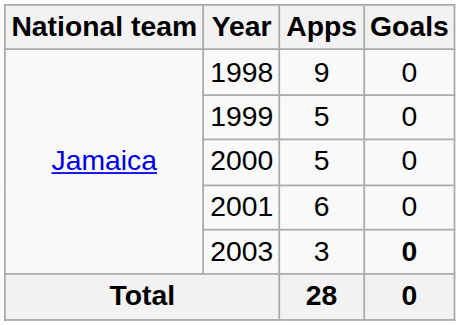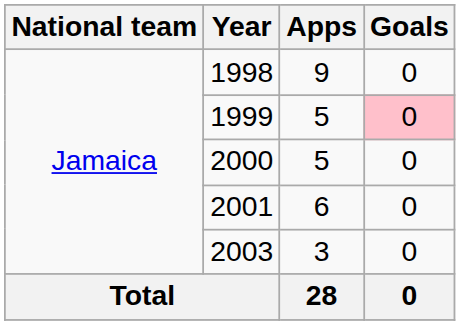1999 | Goals: no background -> pink background
2003 | Goals: bold -> normal
